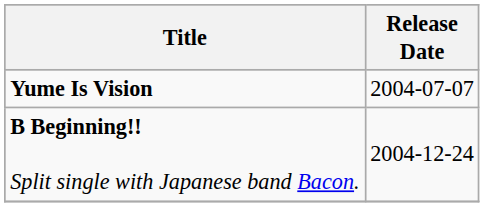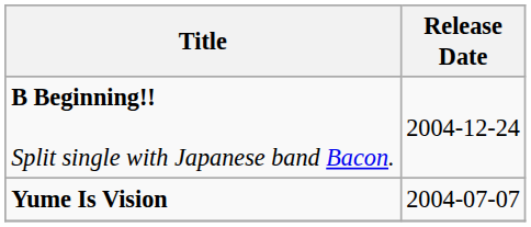rows swapped: Yume Is Vision <-> B Beginning!! Split single with Japanese band Bacon.
